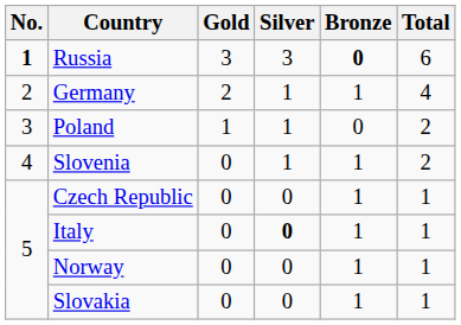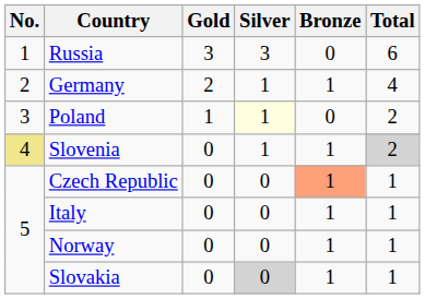Russia | No.: bold -> normal
Russia | Bronze: bold -> normal
Poland | Silver: no background -> lightyellow background
Slovenia | No.: no background -> khaki background
Slovenia | Total: no background -> lightgrey background
Czech Republic | Bronze: no background -> lightsalmon background
Italy | Silver: bold -> normal
Slovakia | Silver: no background -> lightgrey background
